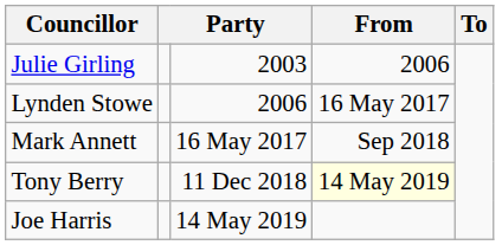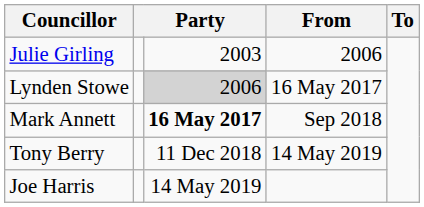Lynden Stowe | column 3: no background -> lightgrey background
Mark Annett | column 3: normal -> bold
Tony Berry | From: lightyellow background -> no background
